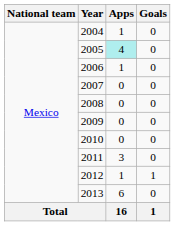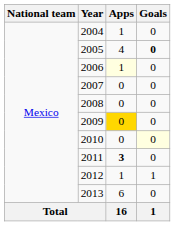2005 | Apps: paleturquoise background -> no background
2005 | Goals: normal -> bold
2006 | Apps: no background -> lightyellow background
2009 | Apps: no background -> gold background
2010 | Goals: no background -> lightyellow background
2011 | Apps: normal -> bold
